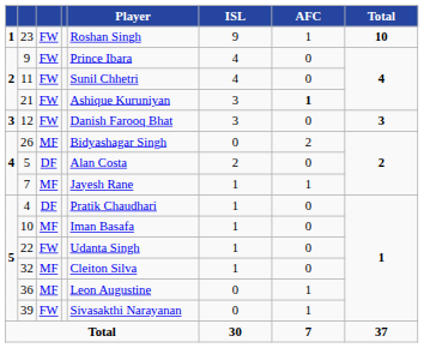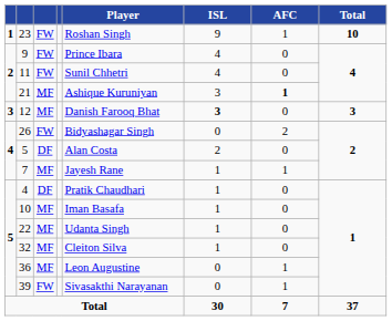21 | column 3: FW -> MF
12 | column 3: FW -> MF
12 | ISL: normal -> bold
26 | column 3: MF -> FW
22 | column 3: FW -> MF
